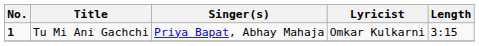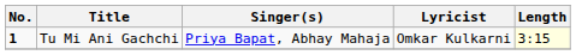Tu Mi Ani Gachchi | Length: no background -> lightyellow background
